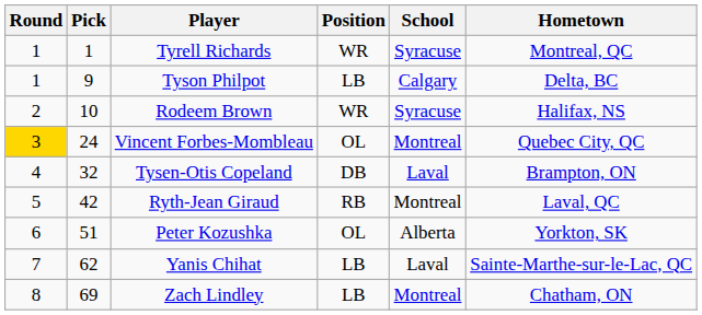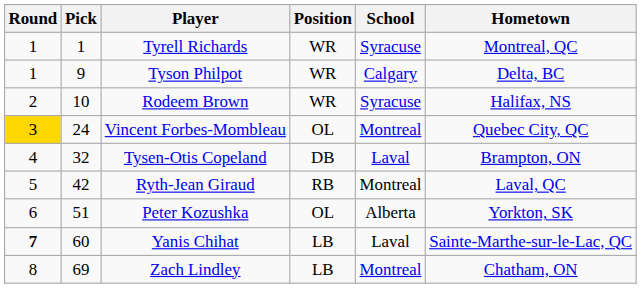Tyson Philpot | Position: LB -> WR
Yanis Chihat | Round: normal -> bold
Yanis Chihat | Pick: 62 -> 60
